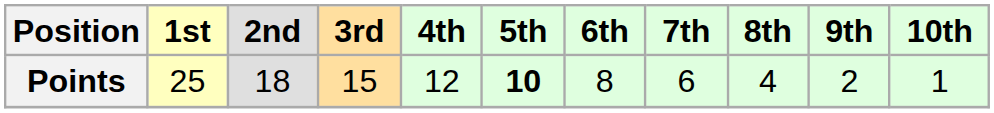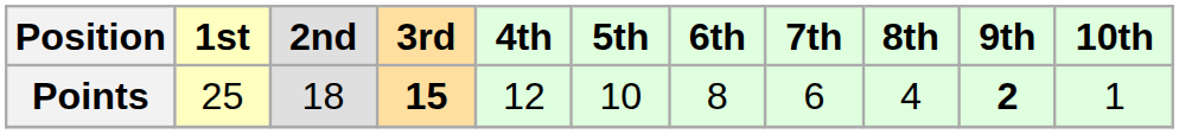Points | 3rd: normal -> bold
Points | 5th: bold -> normal
Points | 9th: normal -> bold
